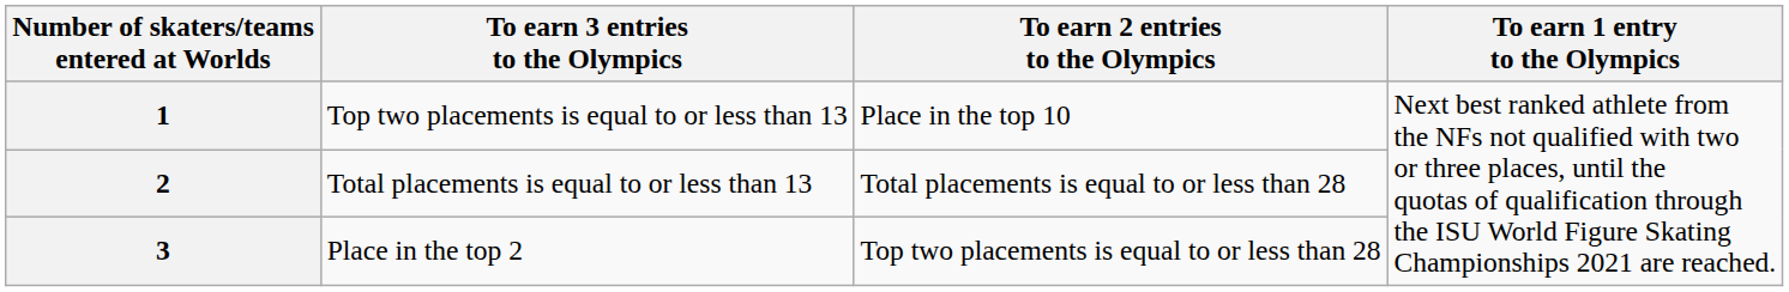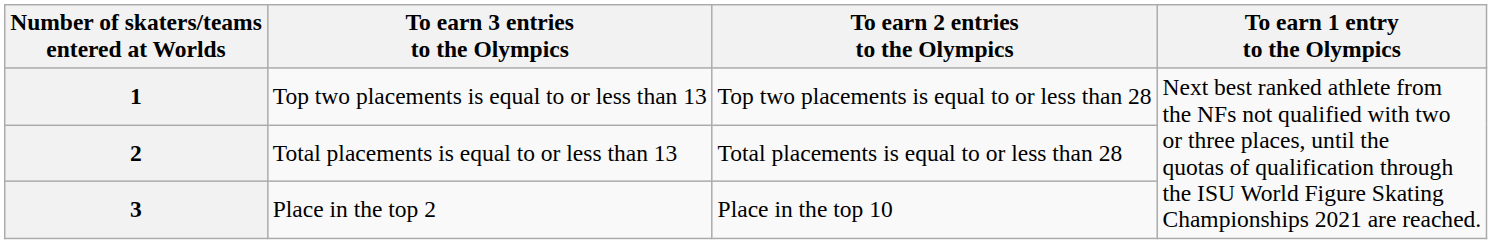1 | To earn 2 entries to the Olympics: Place in the top 10 -> Top two placements is equal to or less than 28
3 | To earn 2 entries to the Olympics: Top two placements is equal to or less than 28 -> Place in the top 10
